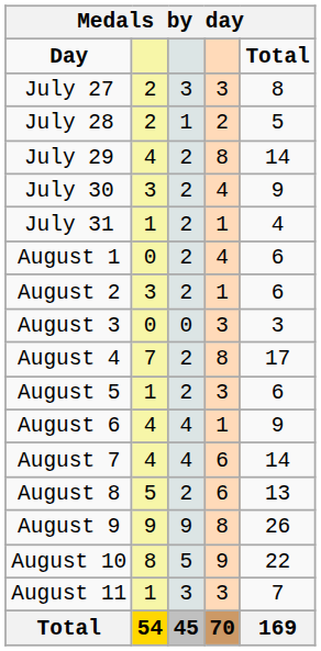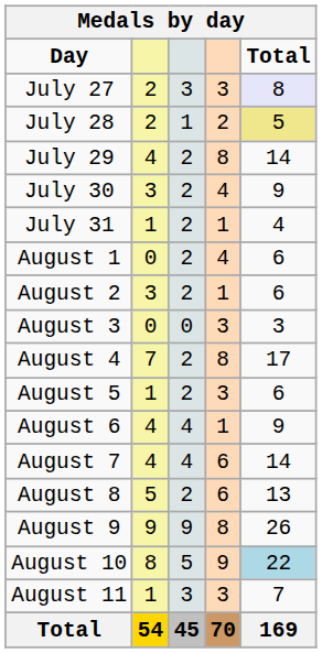July 27 | Total: no background -> lavender background
July 28 | Total: no background -> khaki background
August 10 | Total: no background -> lightblue background
